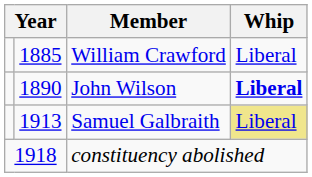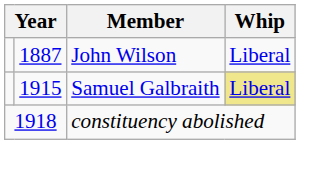- row: 1885 | William Crawford | Liberal
John Wilson | column 2: 1890 -> 1887
John Wilson | Whip: bold -> normal
Samuel Galbraith | column 2: 1913 -> 1915
